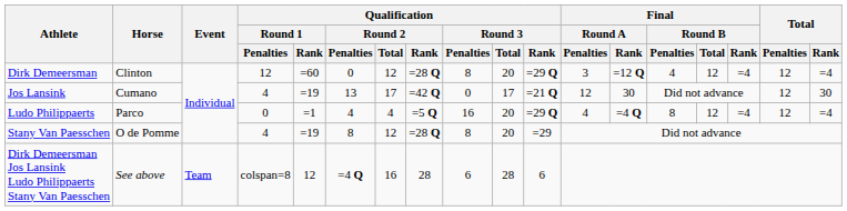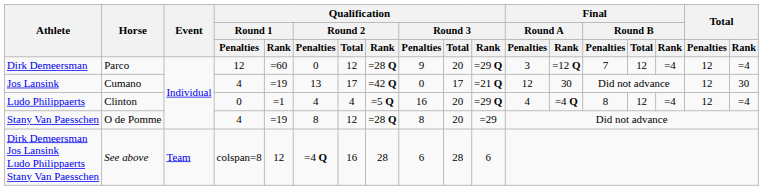Dirk Demeersman | Horse: Clinton -> Parco
Dirk Demeersman | Qualification / Round 3 / Penalties: 8 -> 9
Dirk Demeersman | Final / Round B / Penalties: 4 -> 7
Ludo Philippaerts | Horse: Parco -> Clinton
